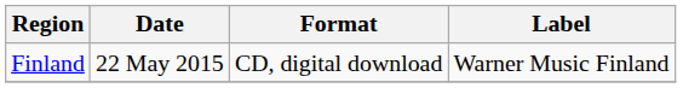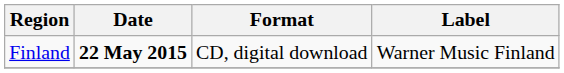Finland | Date: normal -> bold
